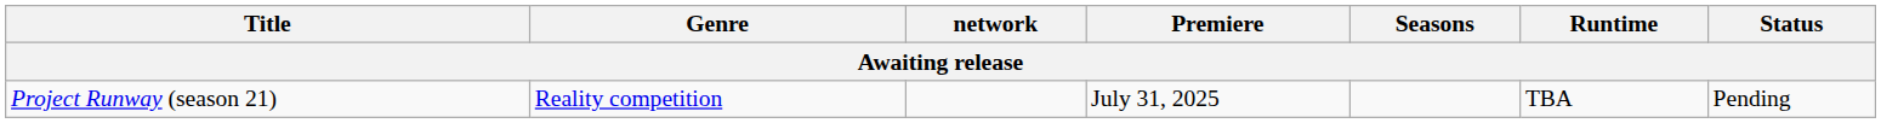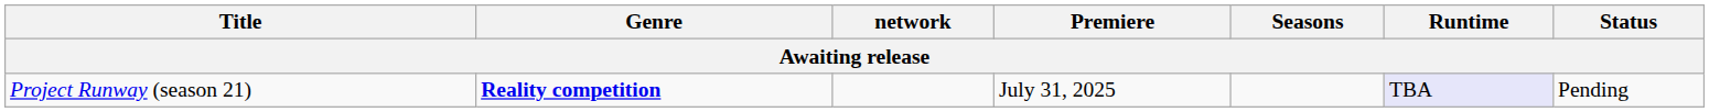Project Runway (season 21) | Genre: normal -> bold
Project Runway (season 21) | Runtime: no background -> lavender background
